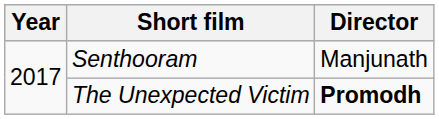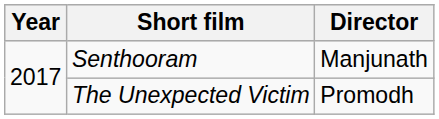The Unexpected Victim | Director: bold -> normal
